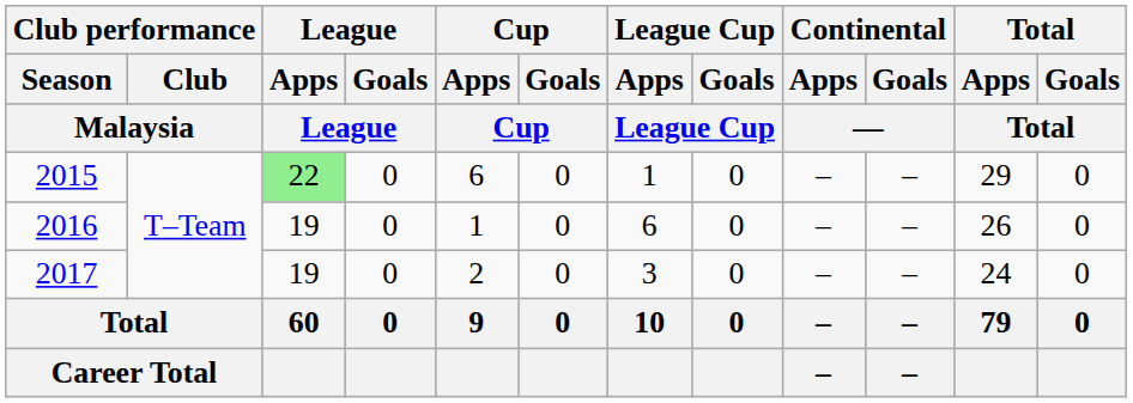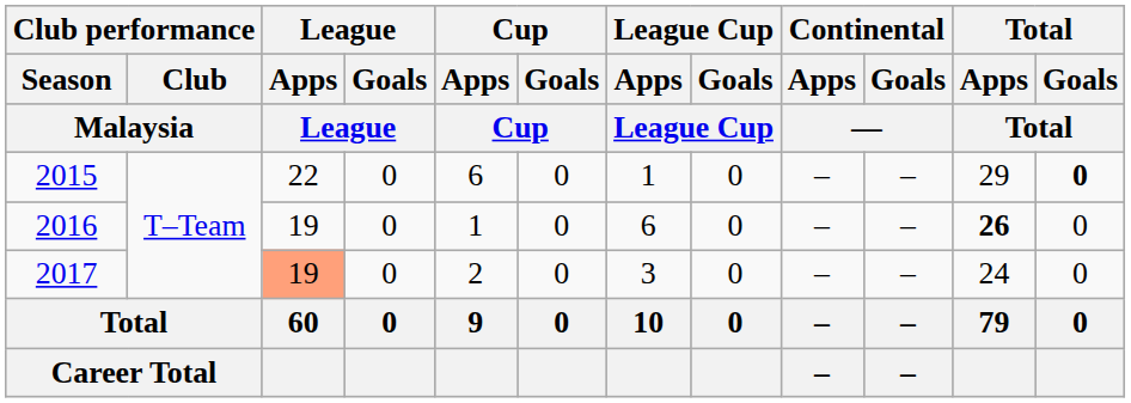2015 | League / Apps / League: lightgreen background -> no background
2015 | Total / Goals / Total: normal -> bold
2016 | Total / Apps / Total: normal -> bold
2017 | League / Apps / League: no background -> lightsalmon background
